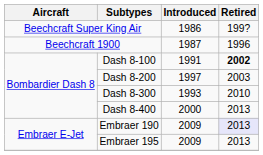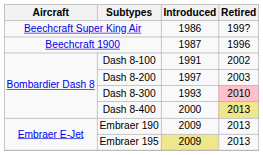Dash 8-100 | Retired: bold -> normal
Dash 8-300 | Retired: no background -> pink background
Dash 8-400 | Retired: no background -> khaki background
Embraer 190 | Retired: lavender background -> no background
Embraer 195 | Introduced: no background -> khaki background
